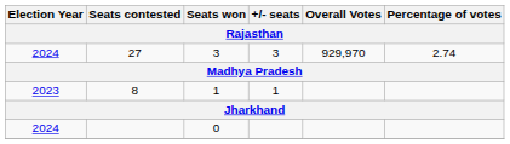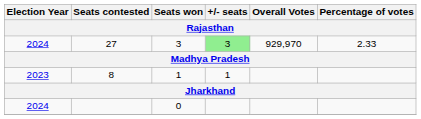27 | +/- seats: no background -> lightgreen background
27 | Percentage of votes: 2.74 -> 2.33
